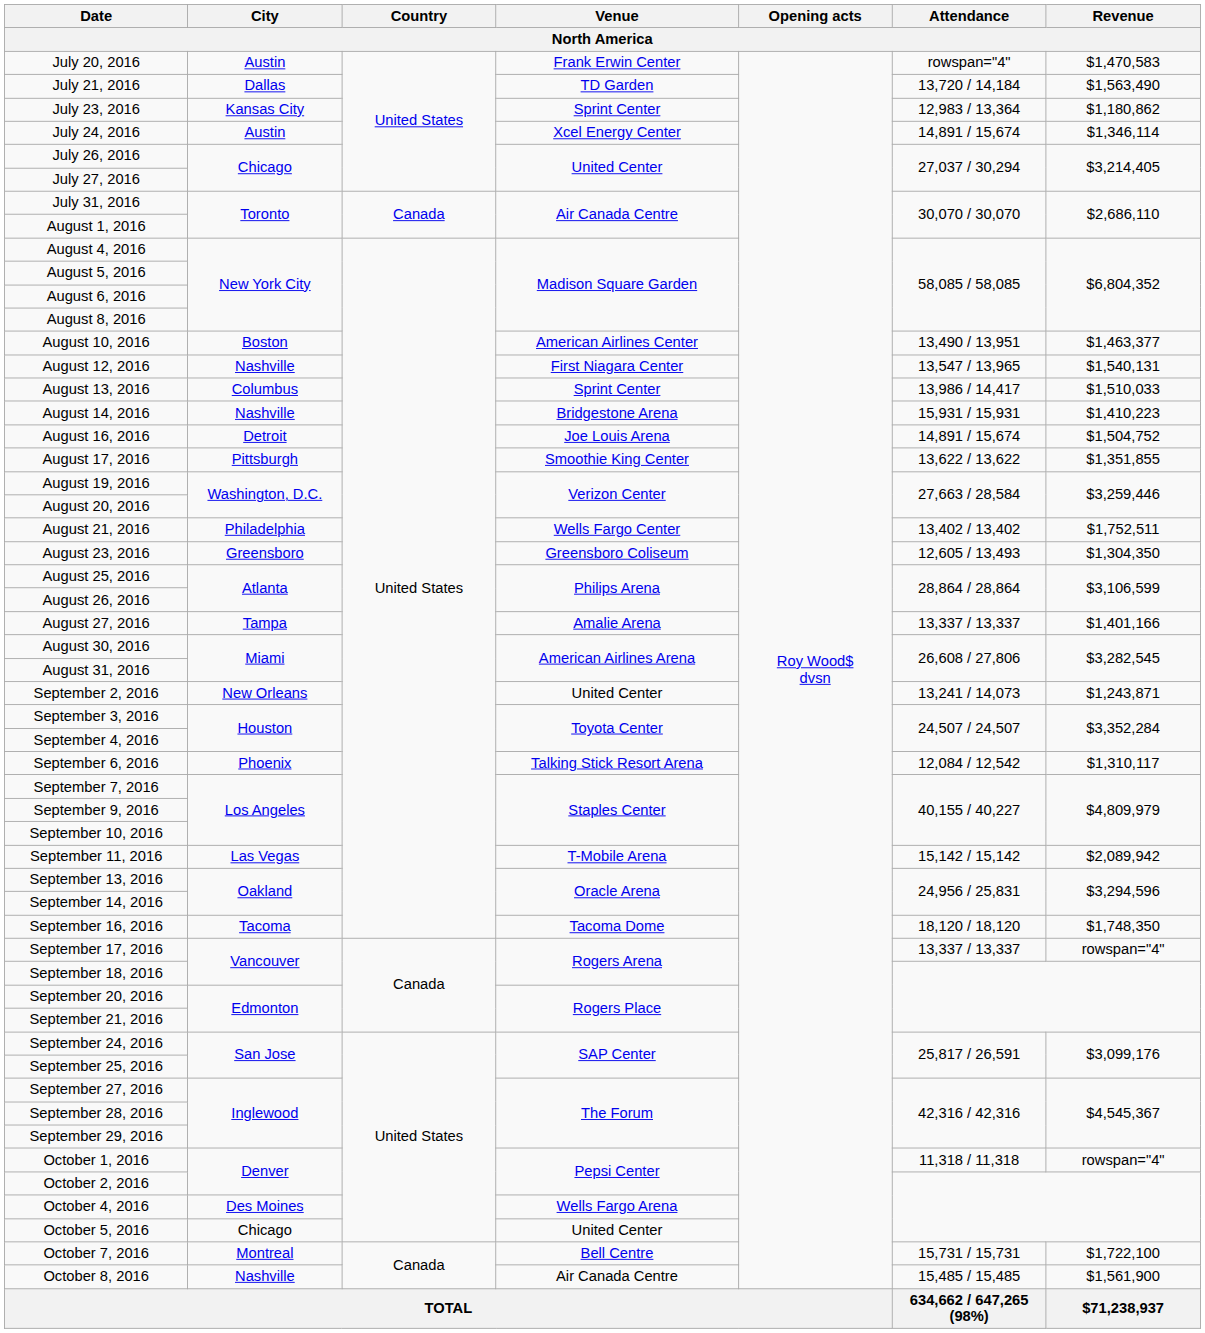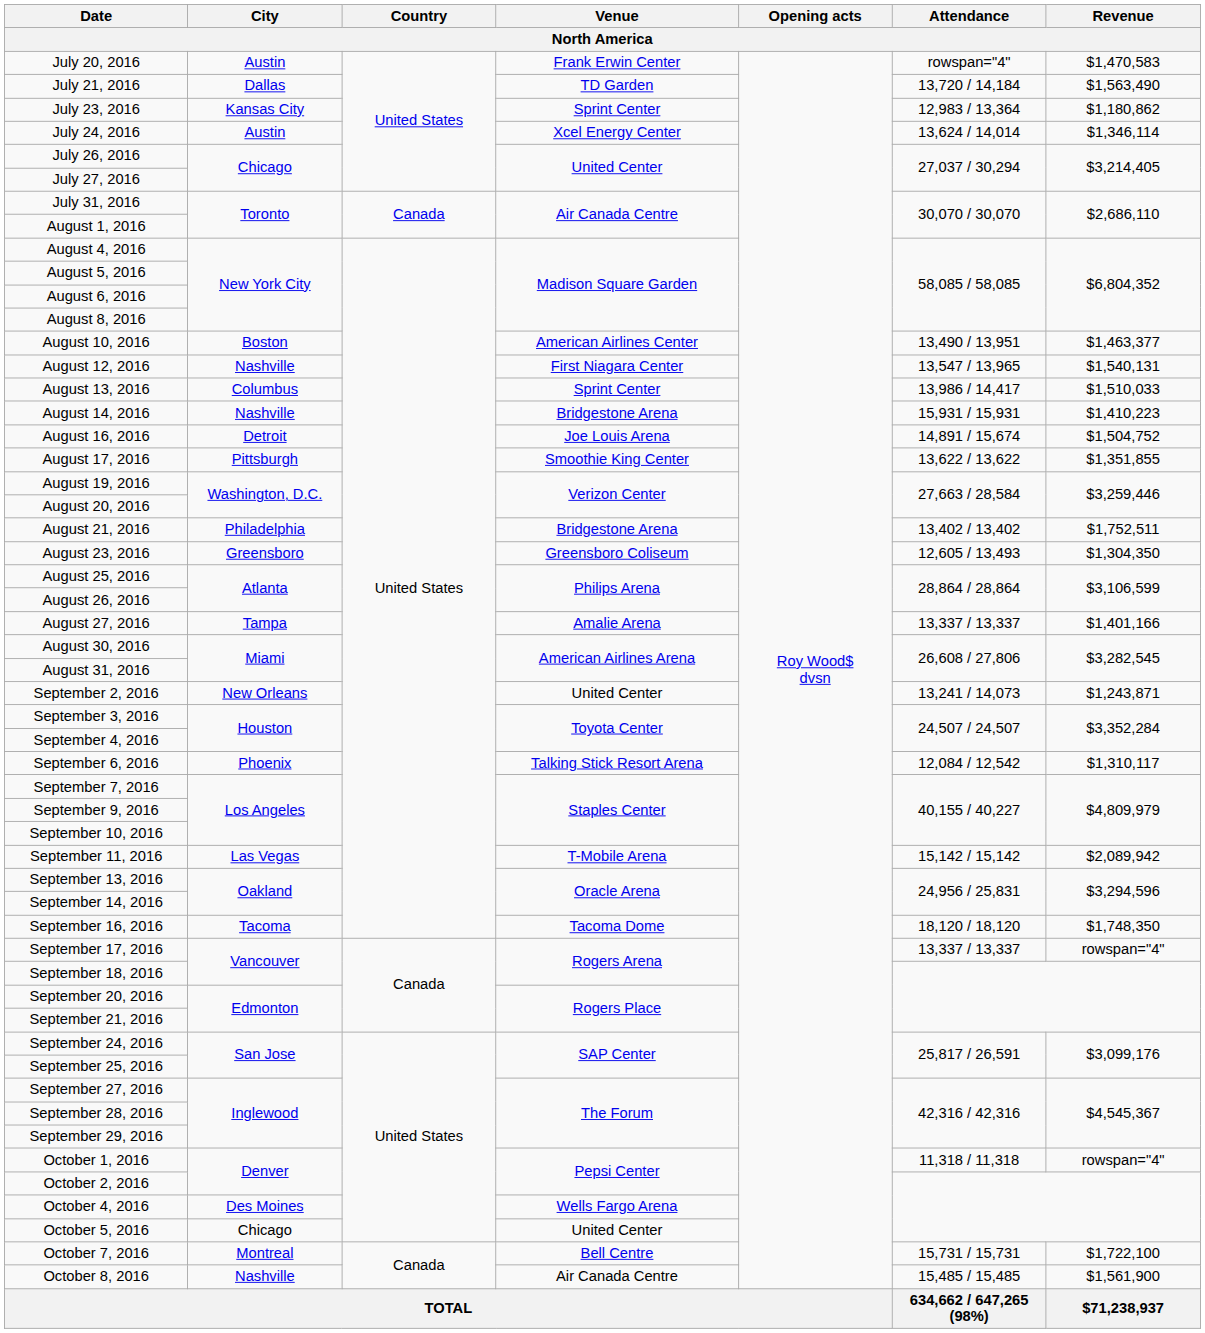July 24, 2016 | Attendance: 14,891 / 15,674 -> 13,624 / 14,014
August 21, 2016 | Venue: Wells Fargo Center -> Bridgestone Arena
